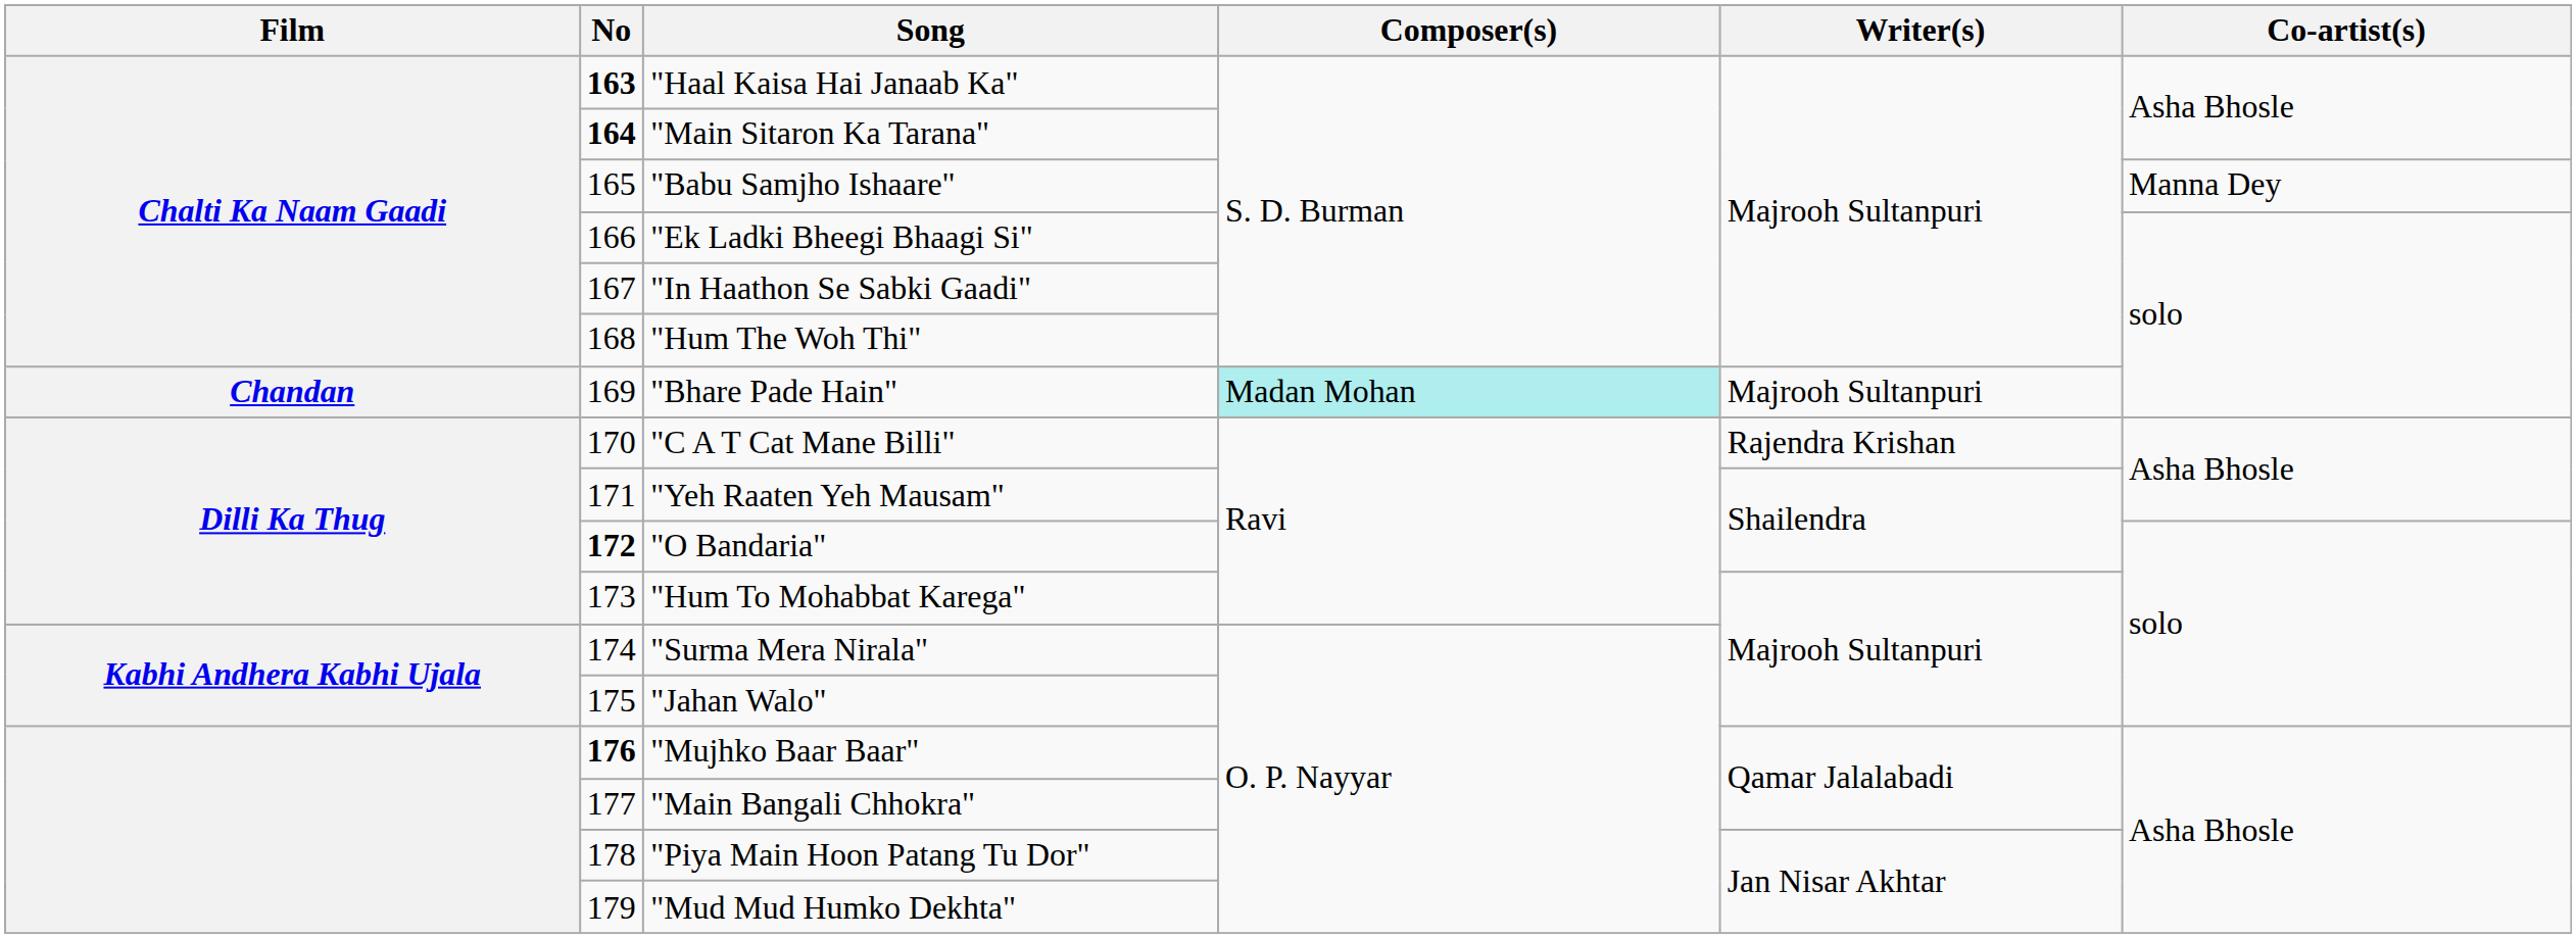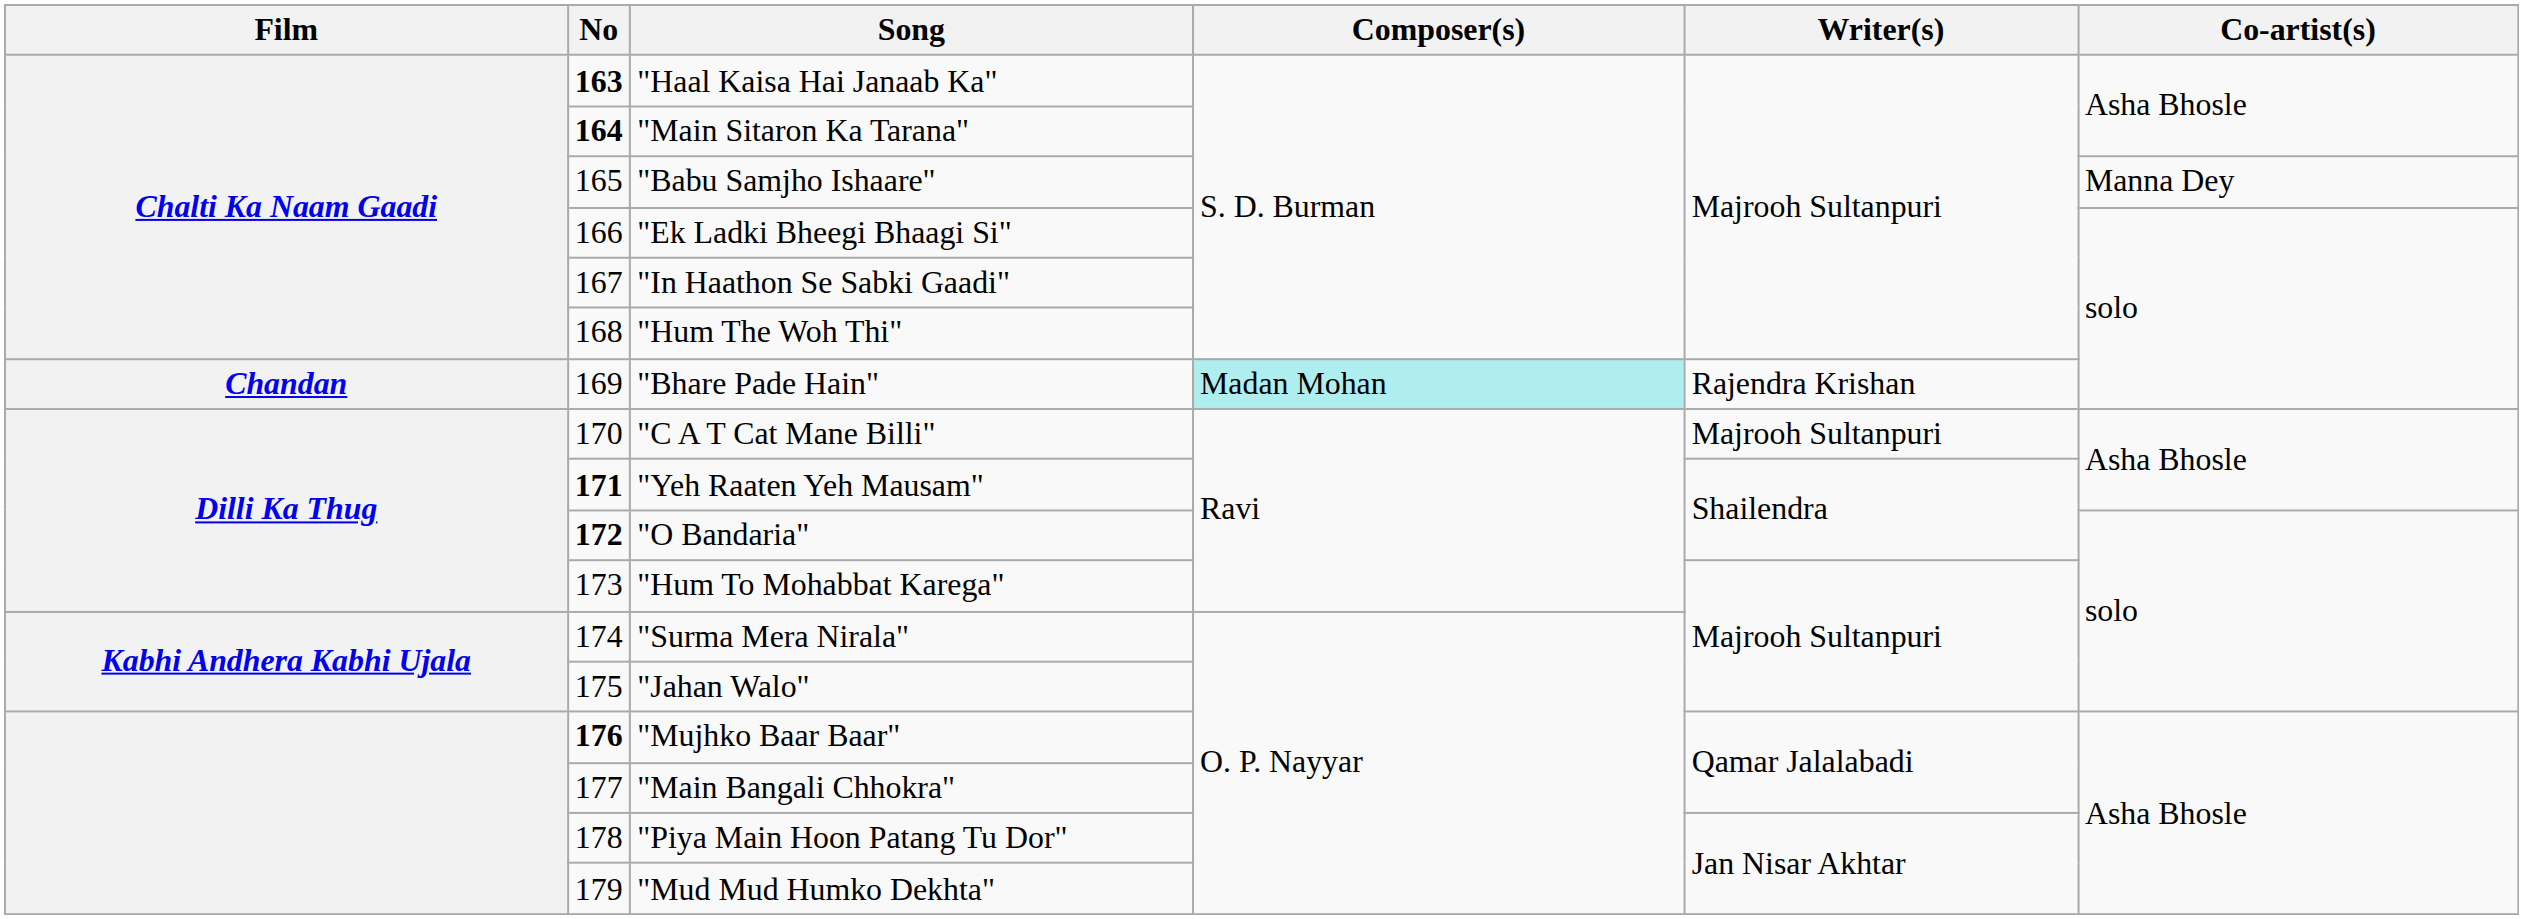"Bhare Pade Hain" | Writer(s): Majrooh Sultanpuri -> Rajendra Krishan
"C A T Cat Mane Billi" | Writer(s): Rajendra Krishan -> Majrooh Sultanpuri
"Yeh Raaten Yeh Mausam" | No: normal -> bold
